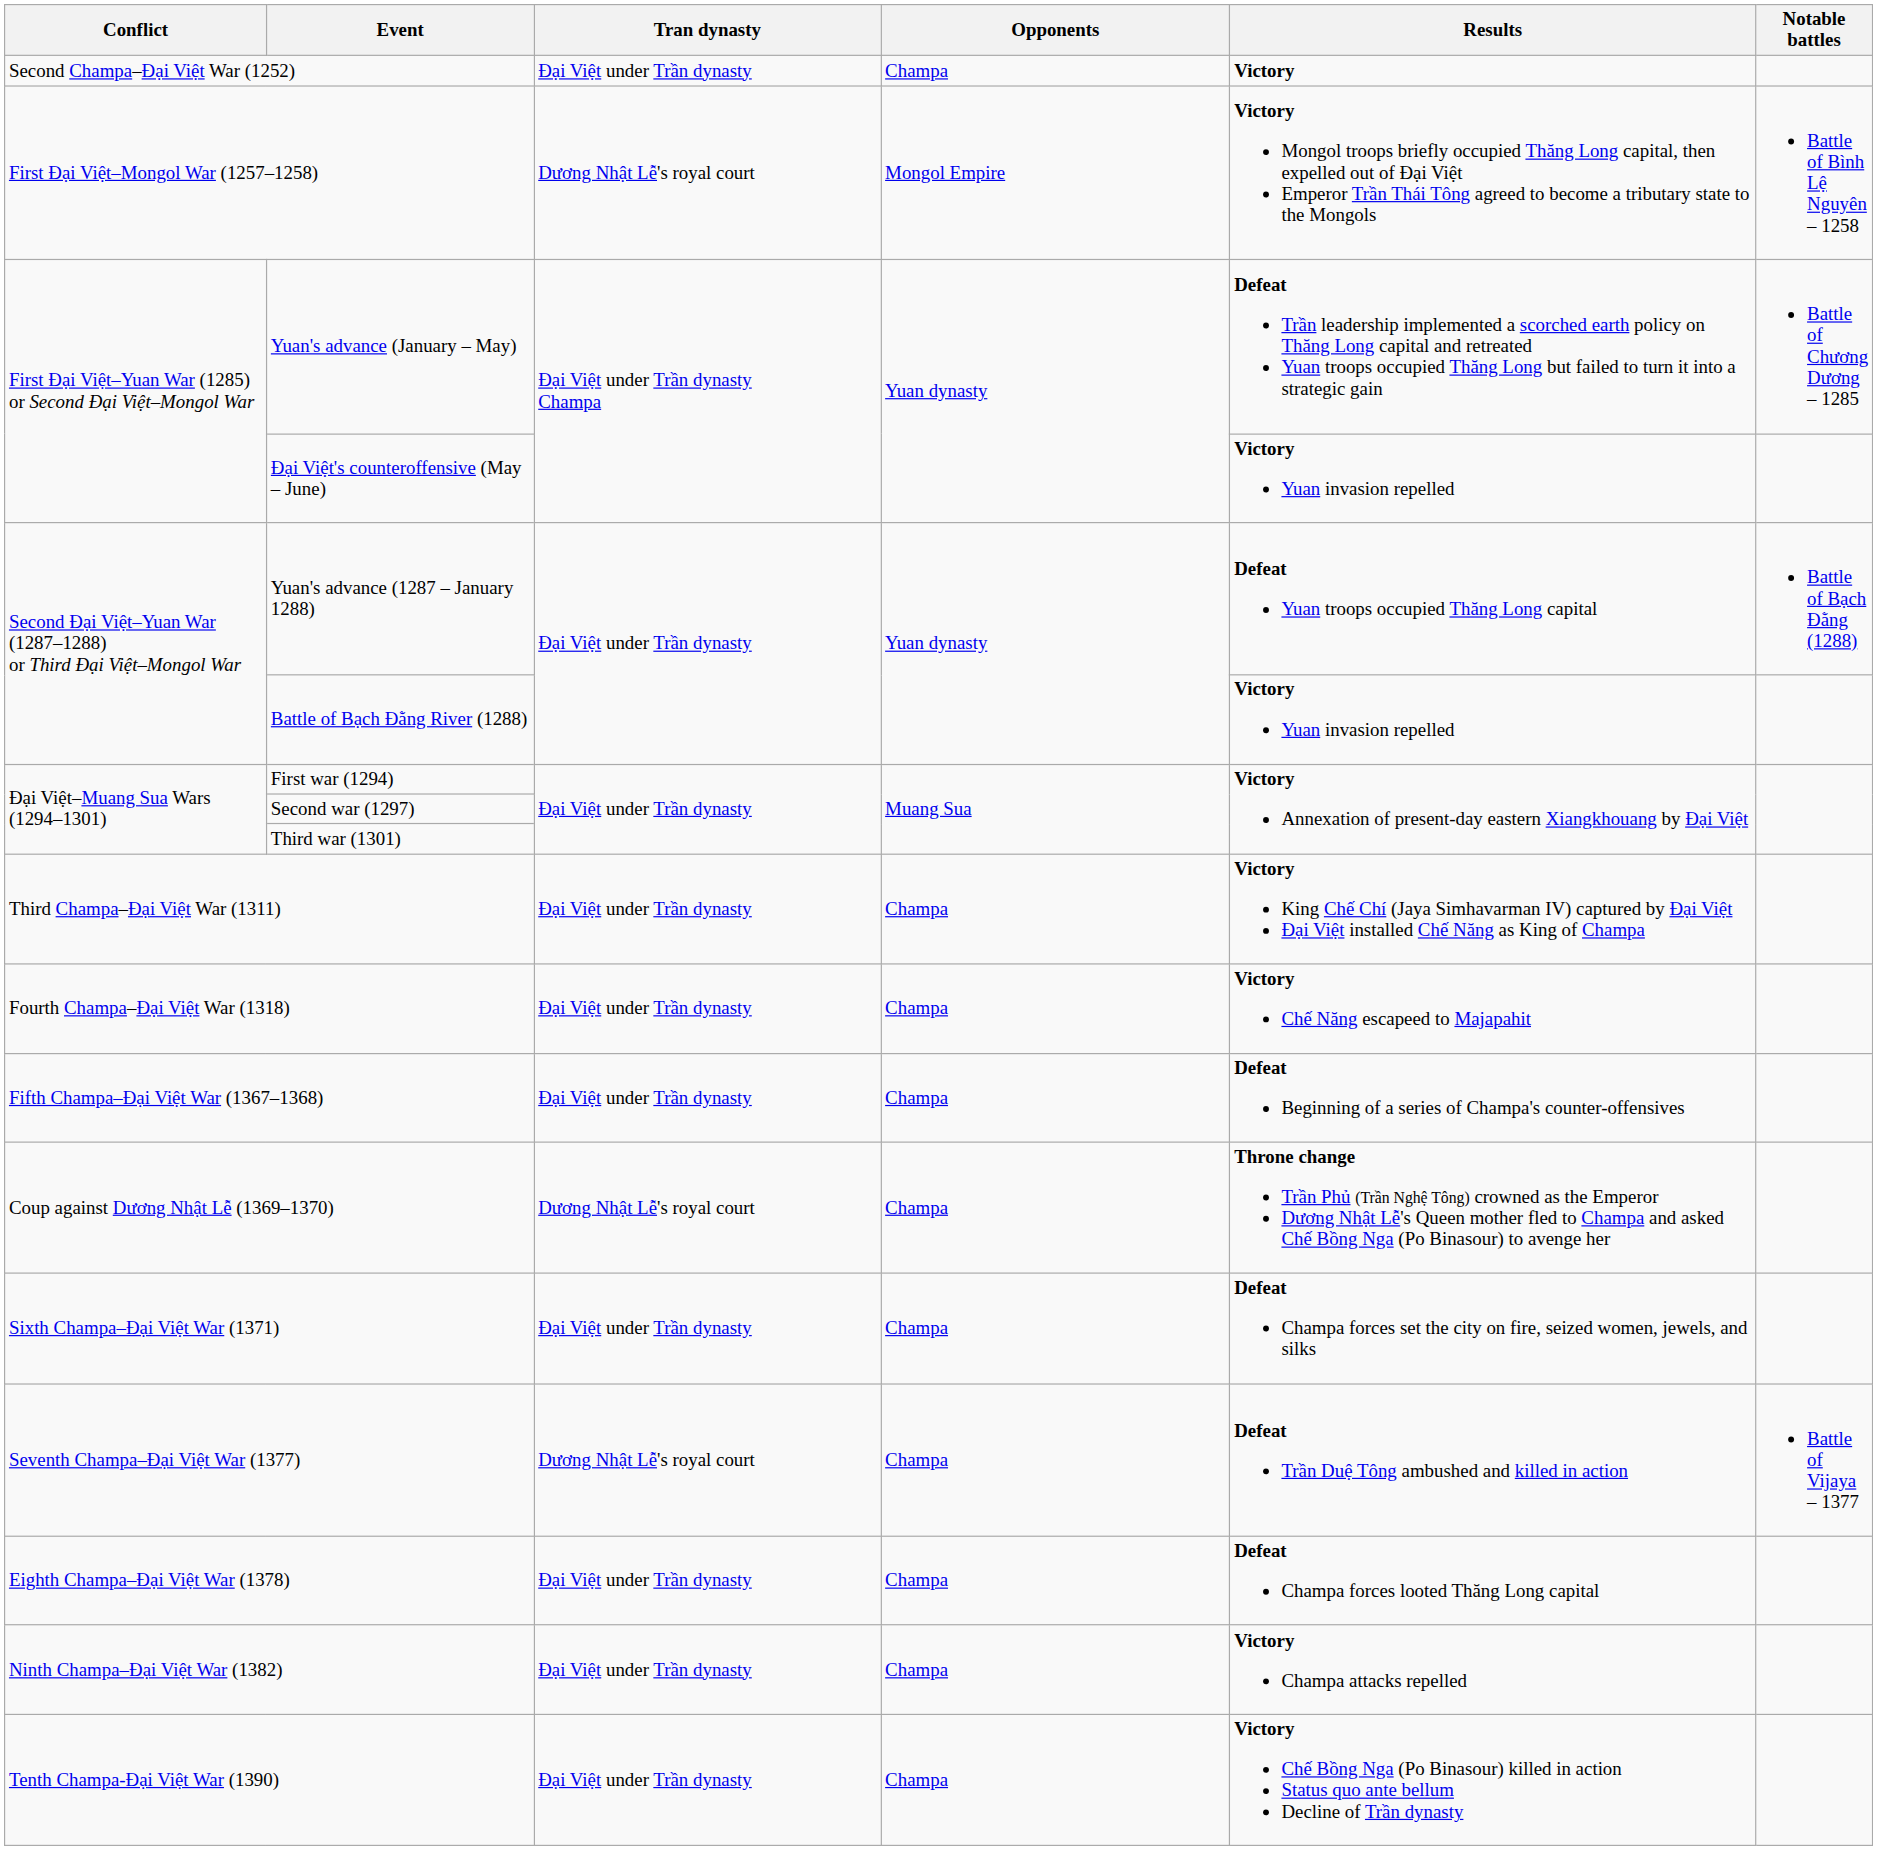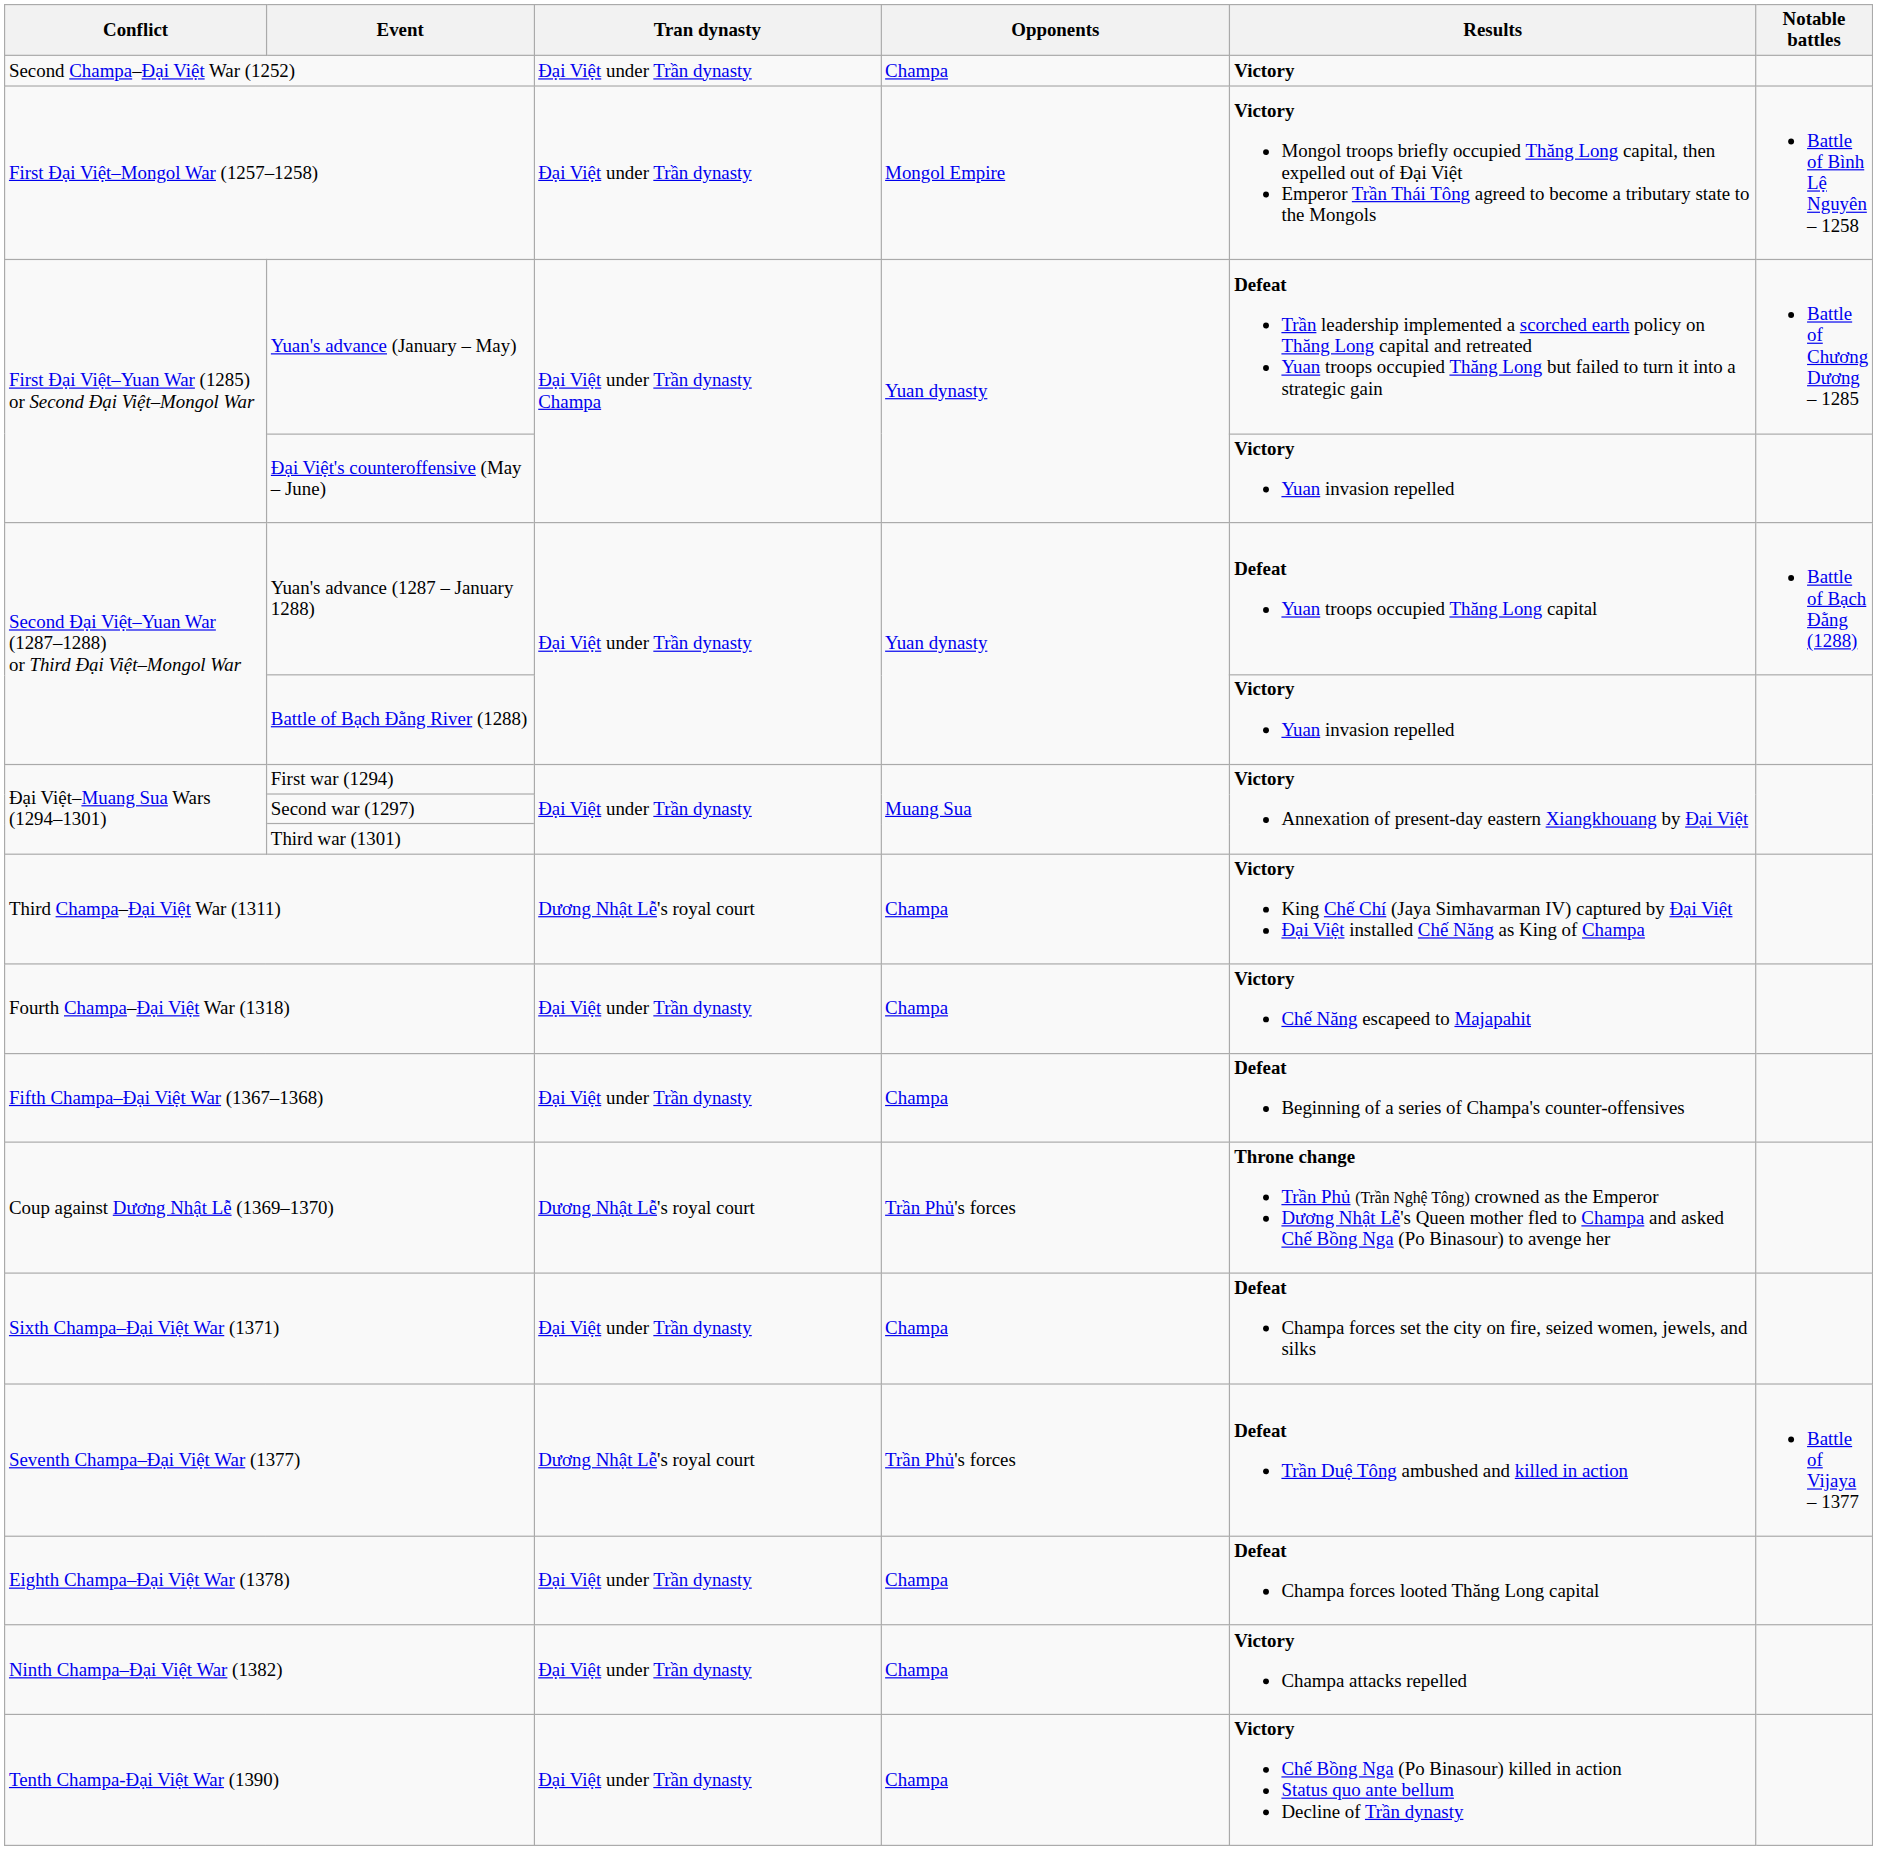First Đại Việt–Mongol War (1257–1258) | Tran dynasty: Dương Nhật Lễ's royal court -> Đại Việt under Trần dynasty
Third Champa–Đại Việt War (1311) | Tran dynasty: Đại Việt under Trần dynasty -> Dương Nhật Lễ's royal court
Coup against Dương Nhật Lễ (1369–1370) | Opponents: Champa -> Trần Phủ's forces
Seventh Champa–Đại Việt War (1377) | Opponents: Champa -> Trần Phủ's forces
